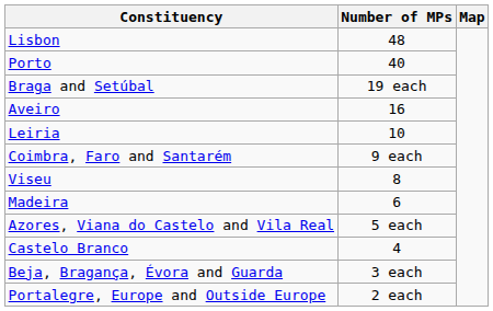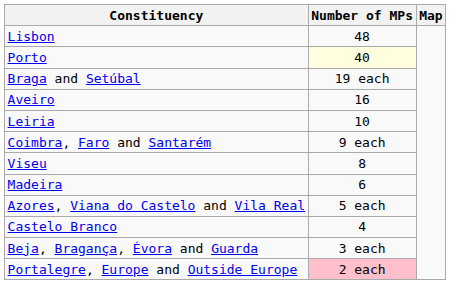Porto | Number of MPs: no background -> lightyellow background
Portalegre, Europe and Outside Europe | Number of MPs: no background -> pink background
